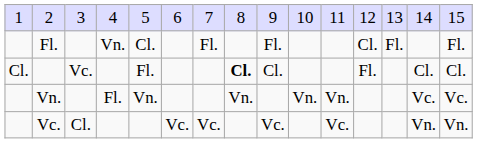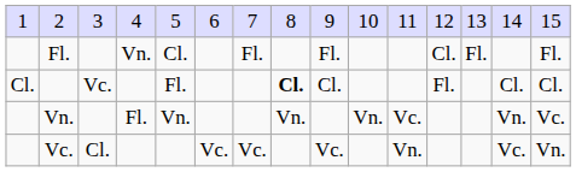row 4 | column 11: Vn. -> Vc.
row 4 | column 14: Vc. -> Vn.
row 5 | column 11: Vc. -> Vn.
row 5 | column 14: Vn. -> Vc.
